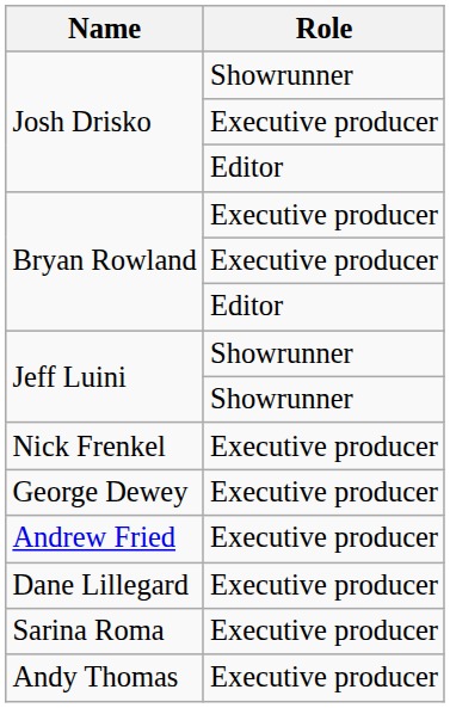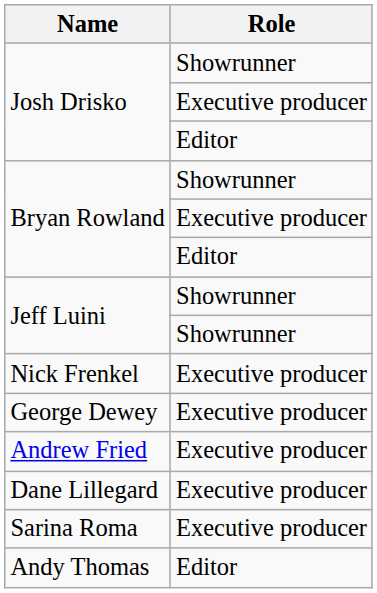row 5 | Role: Executive producer -> Showrunner
row 15 | Role: Executive producer -> Editor
